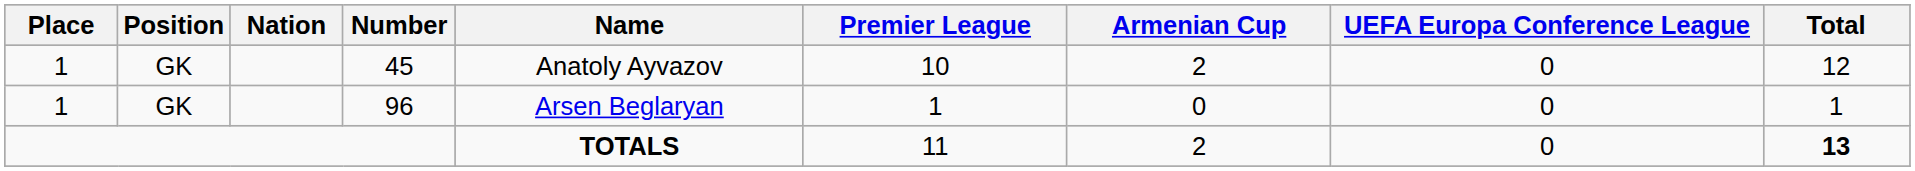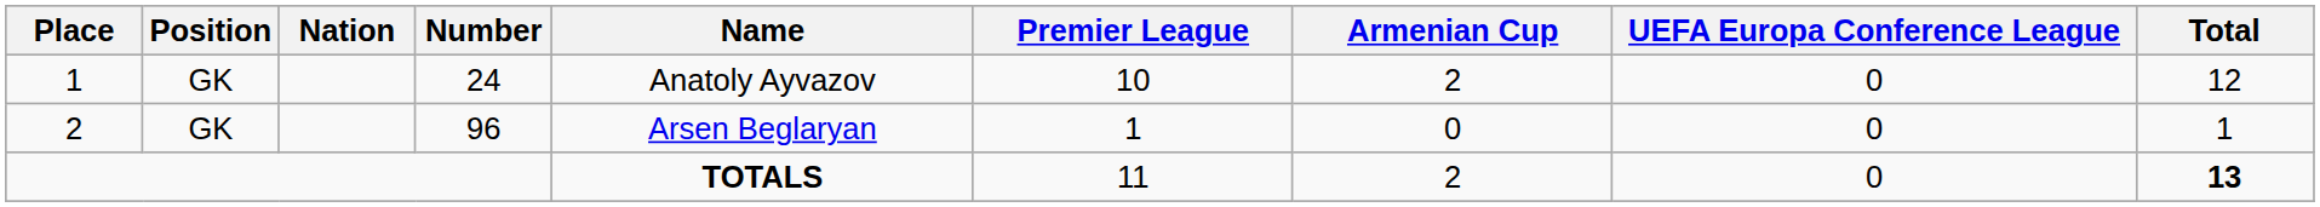row 2 | Number: 45 -> 24
row 3 | Place: 1 -> 2
